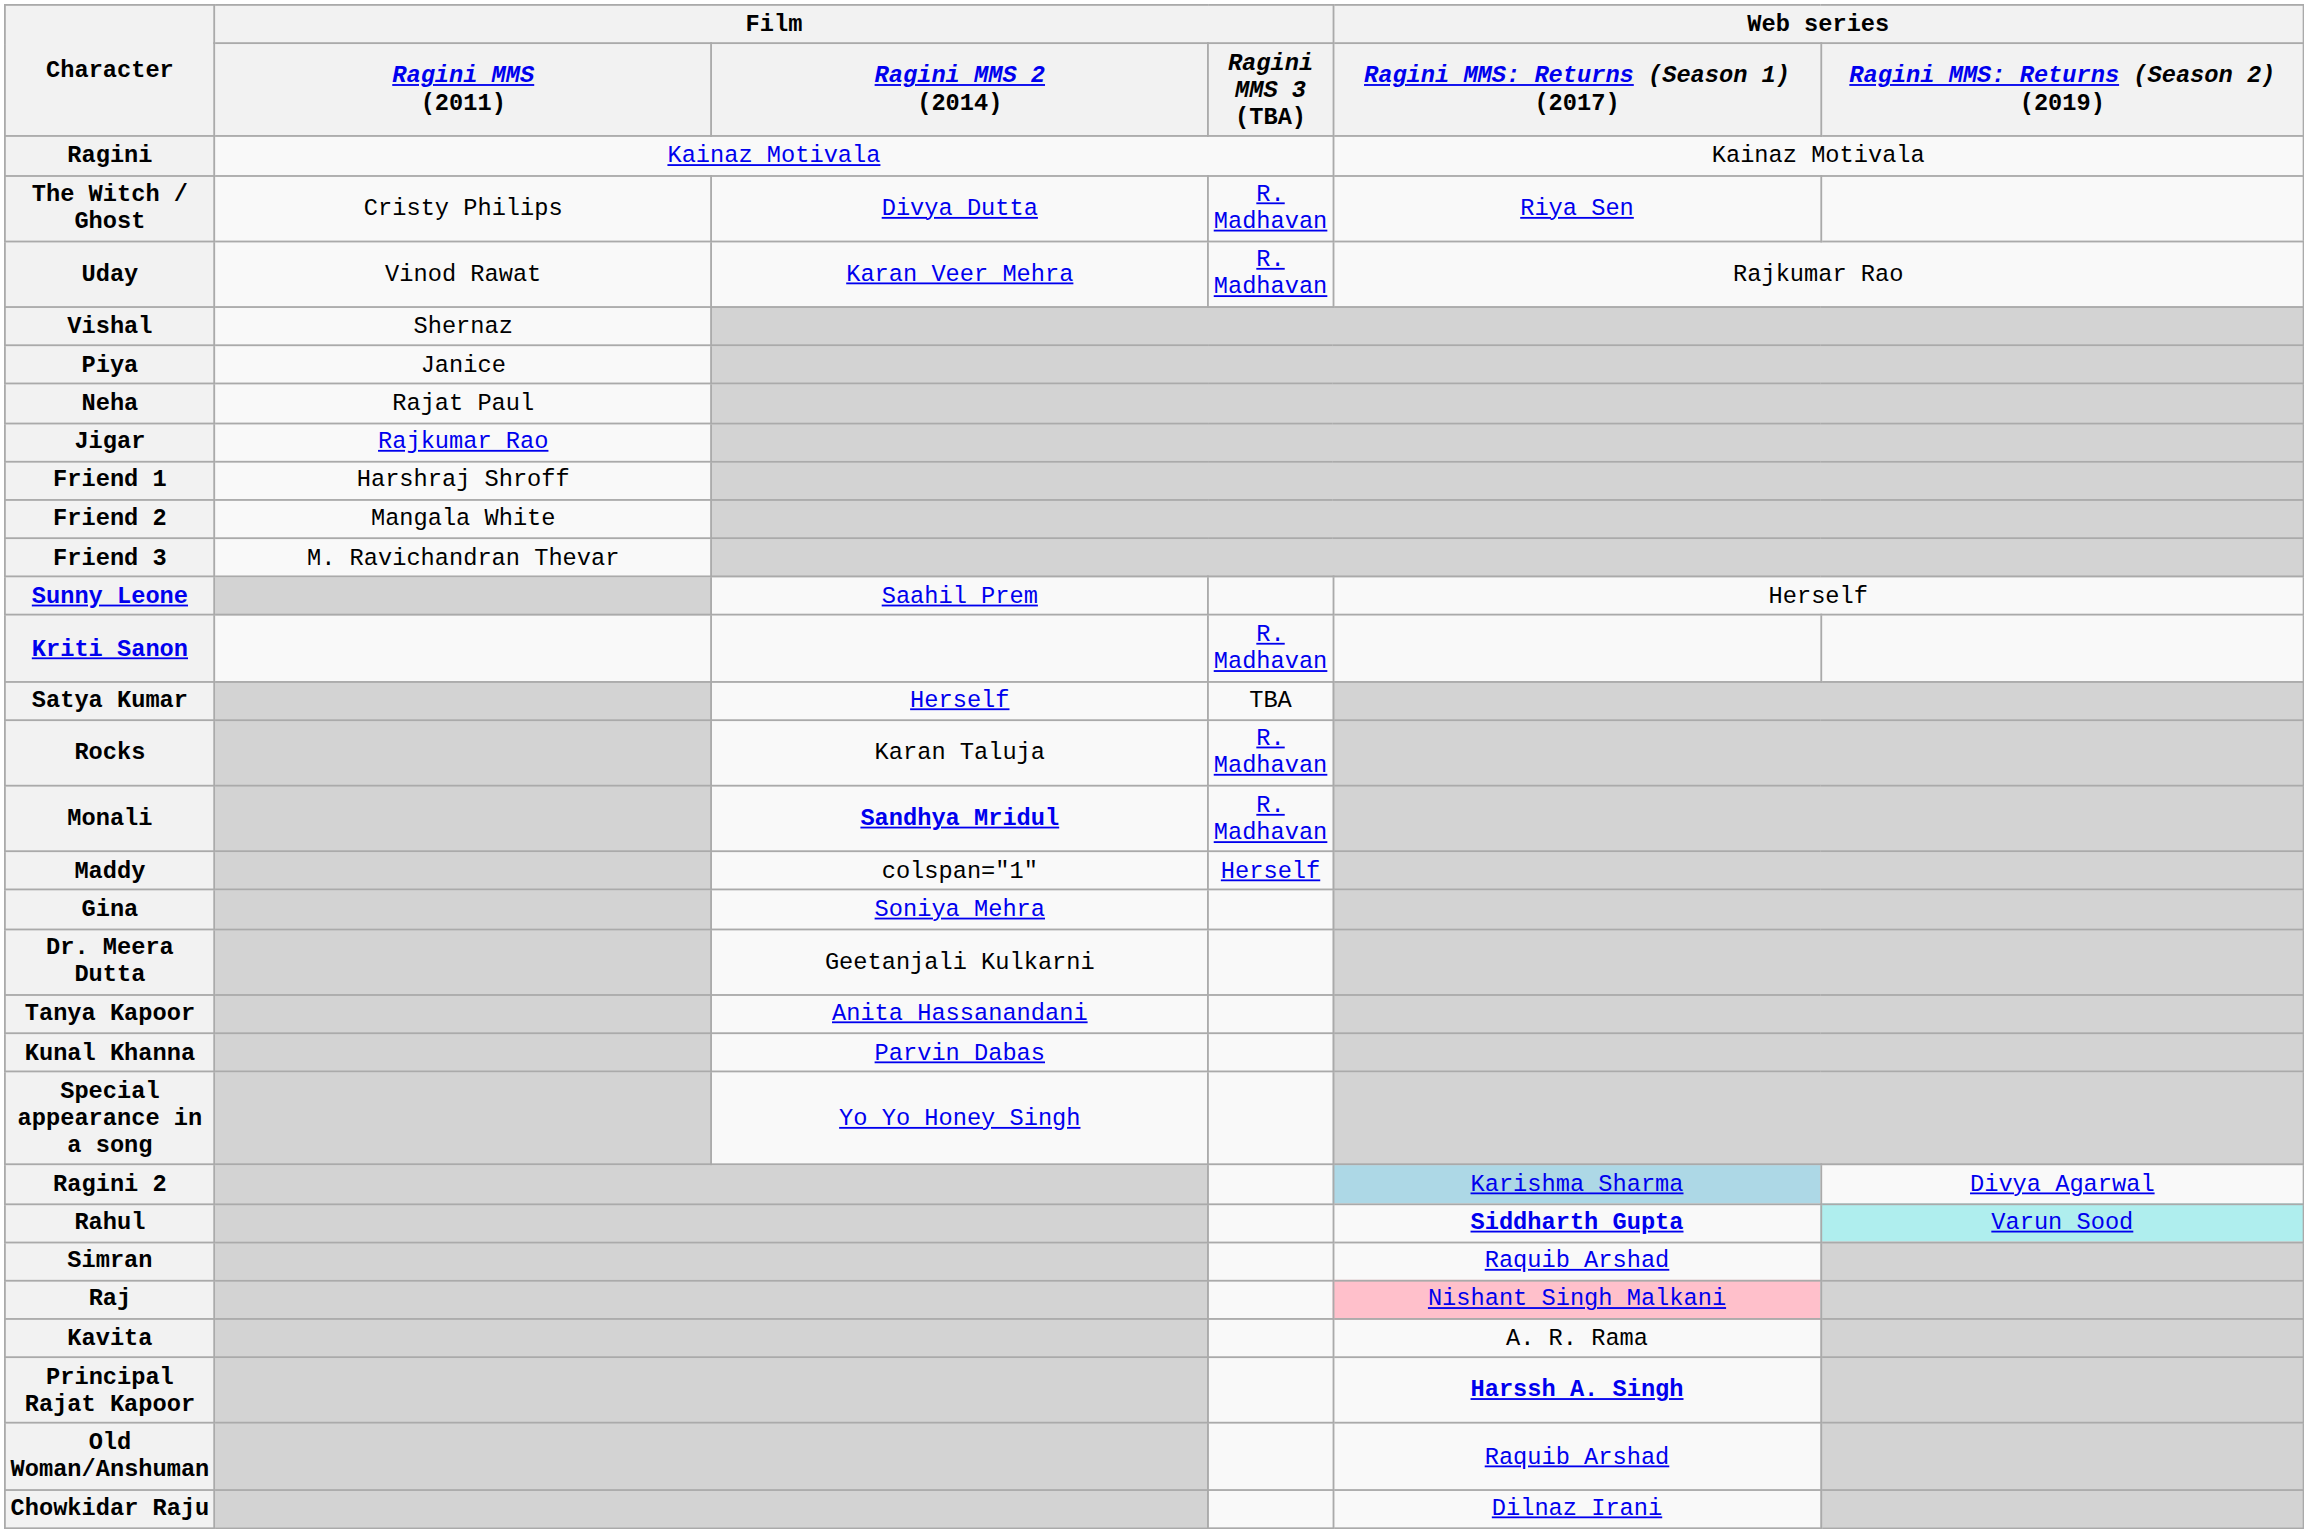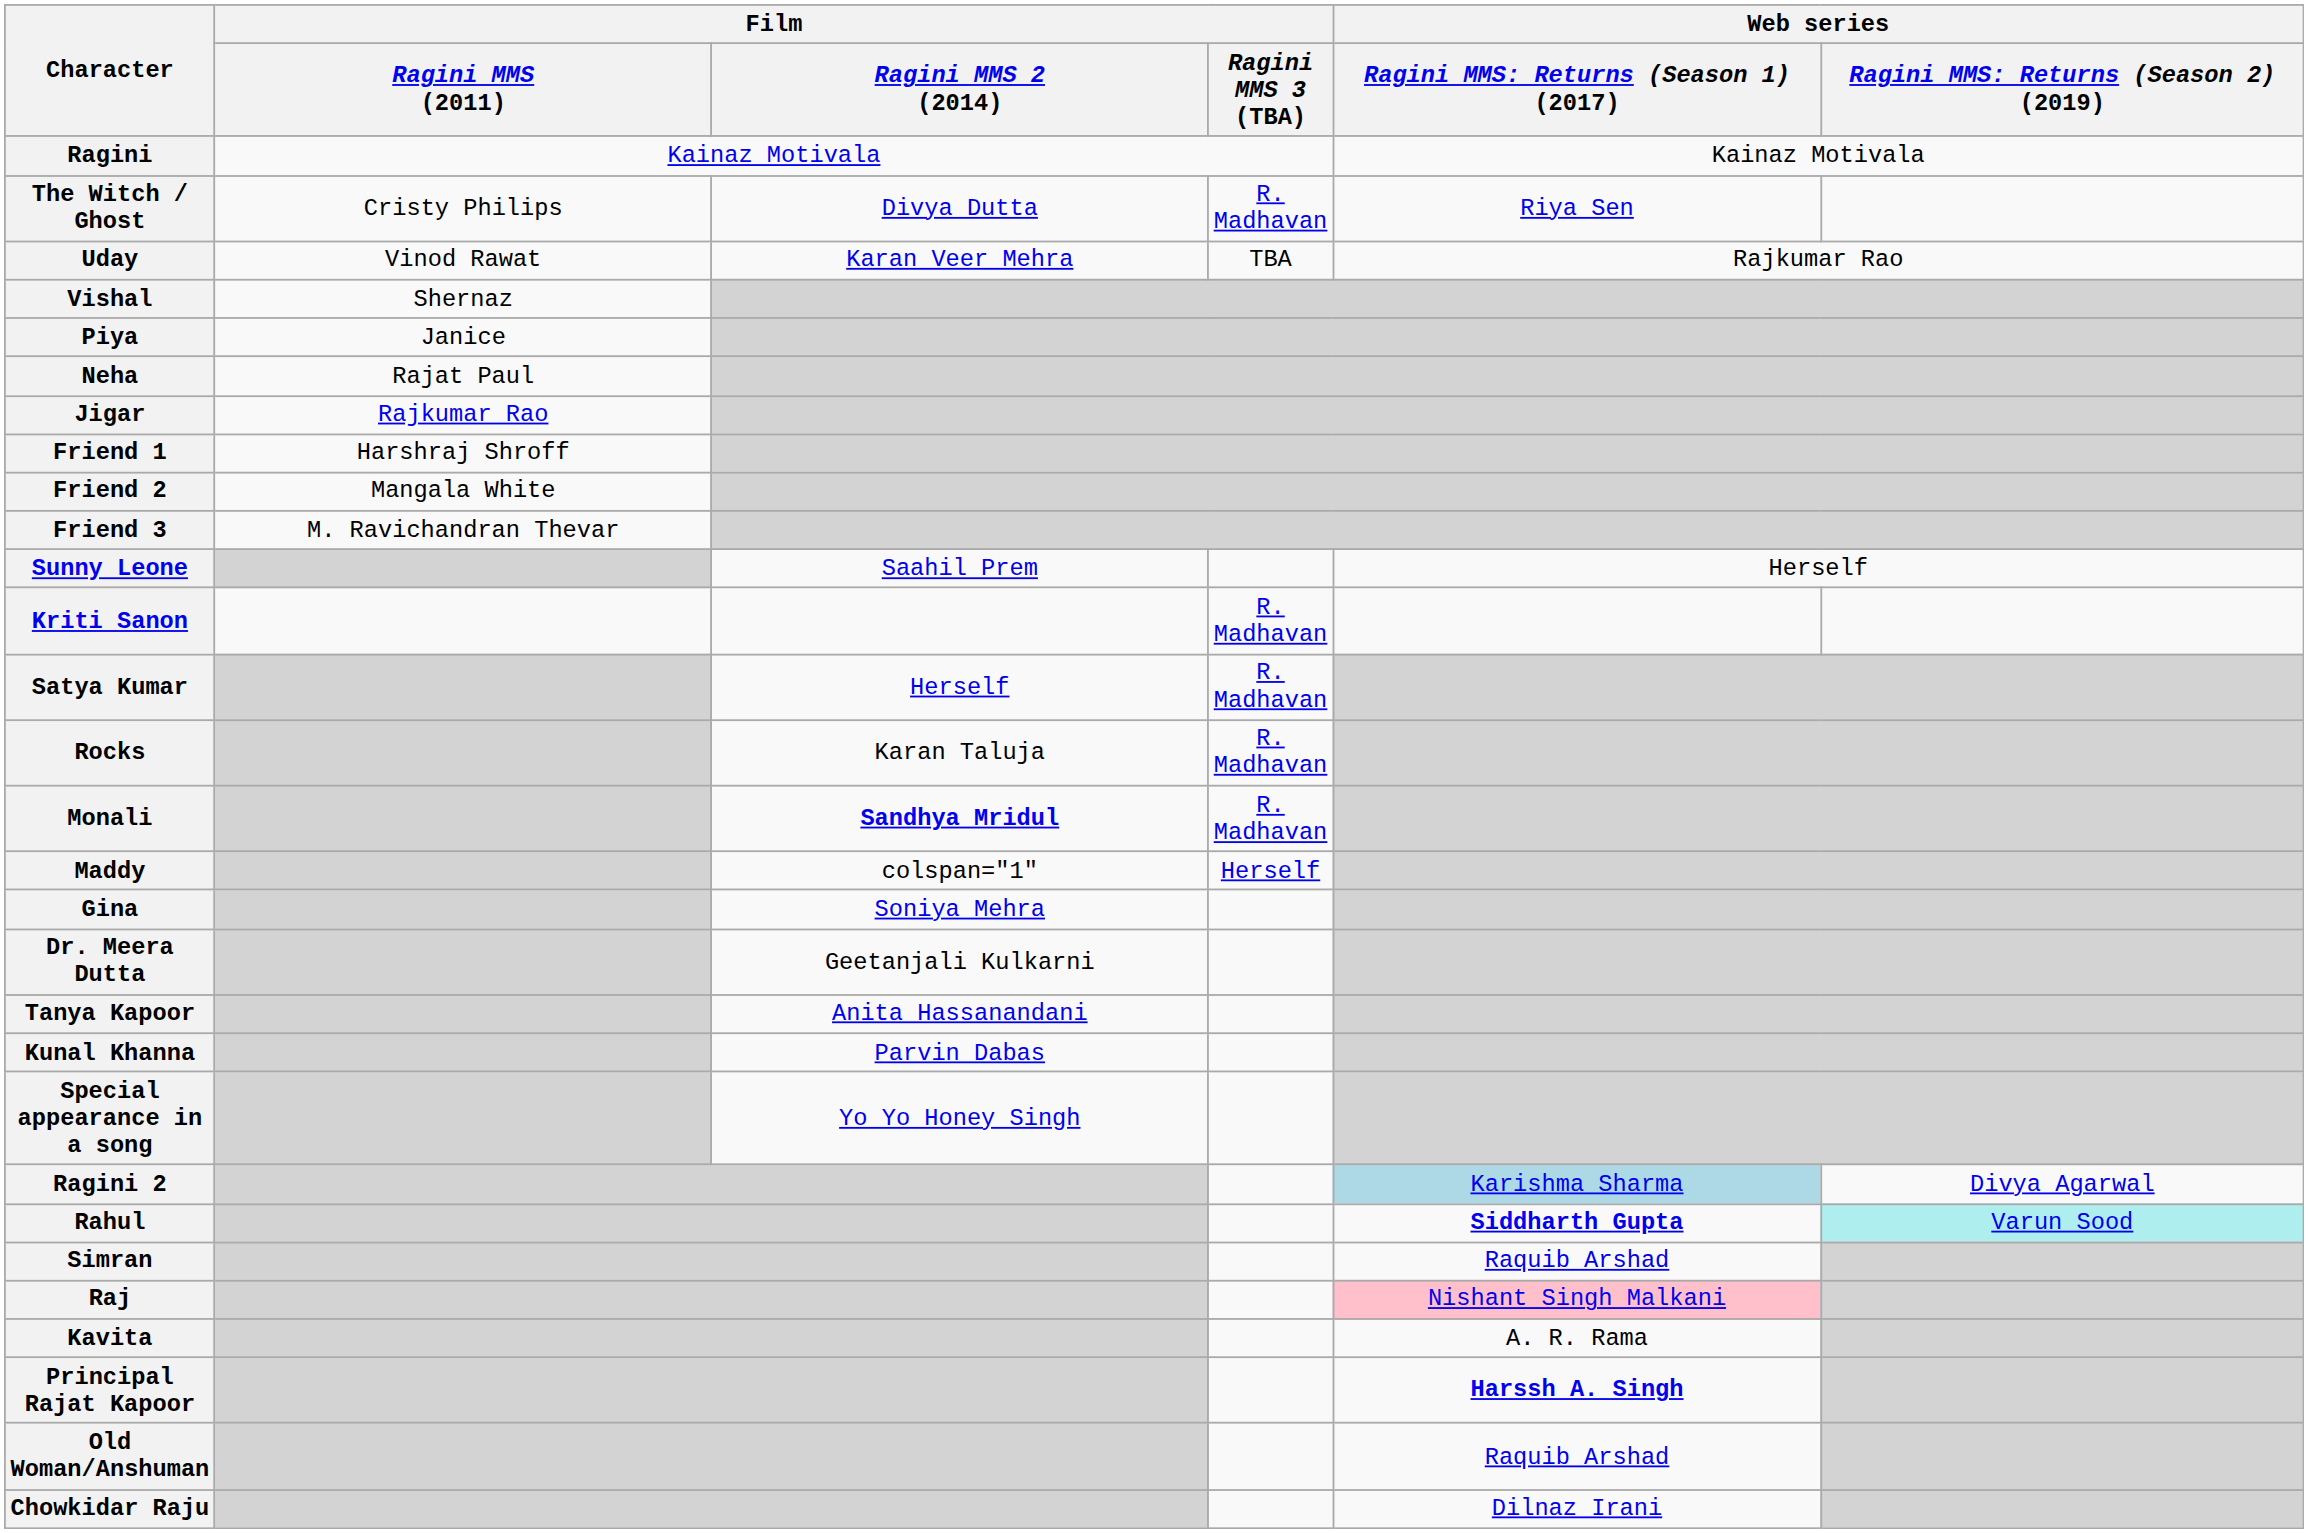Uday | Film / Ragini MMS 3 (TBA): R. Madhavan -> TBA
Satya Kumar | Film / Ragini MMS 3 (TBA): TBA -> R. Madhavan
